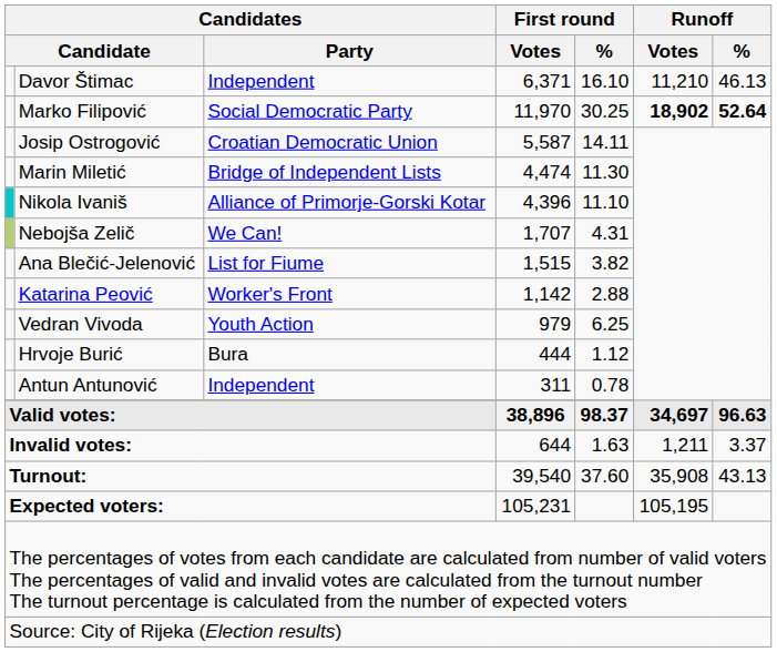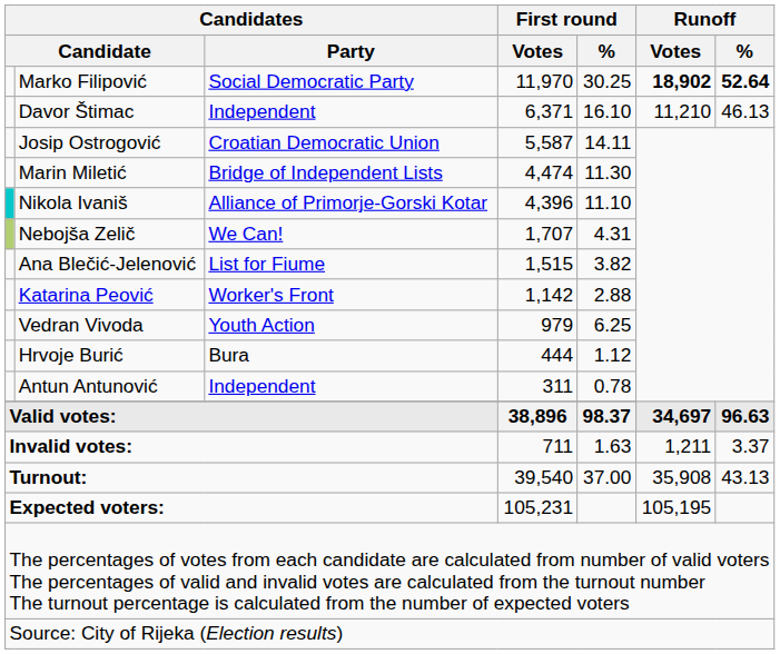rows swapped: Marko Filipović <-> Davor Štimac
Invalid votes: | First round / Votes: 644 -> 711
Turnout: | First round / %: 37.60 -> 37.00
